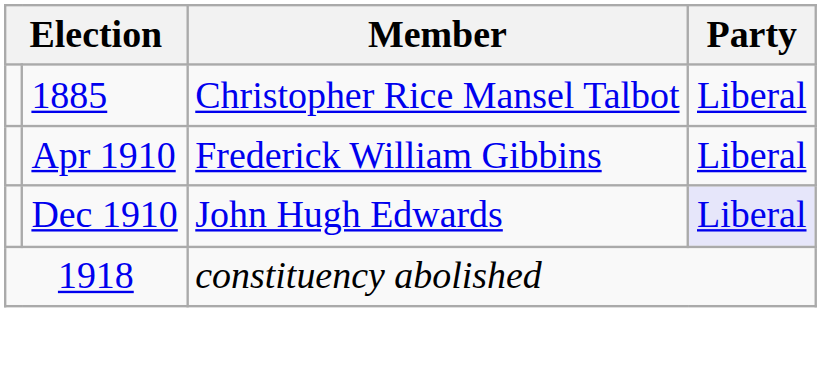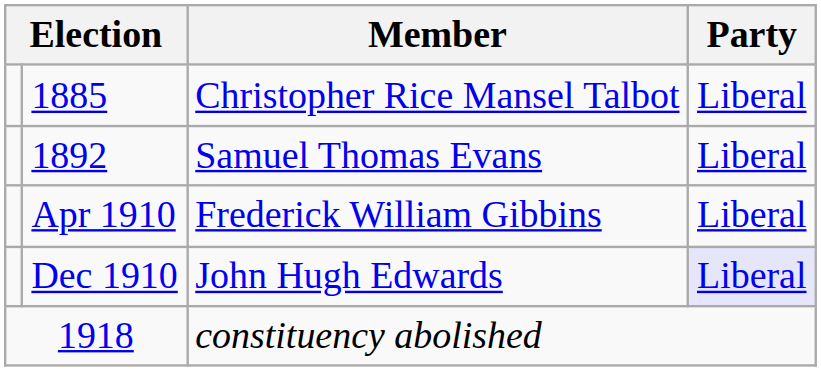+ row: 1892 | Samuel Thomas Evans | Liberal
